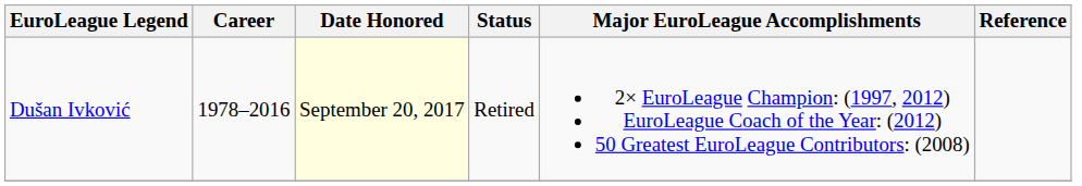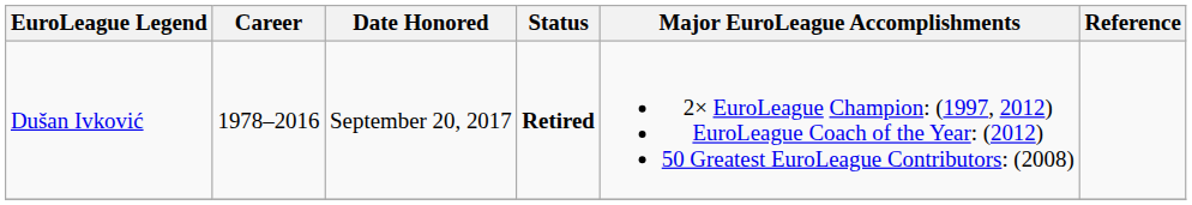Dušan Ivković | Date Honored: lightyellow background -> no background
Dušan Ivković | Status: normal -> bold
